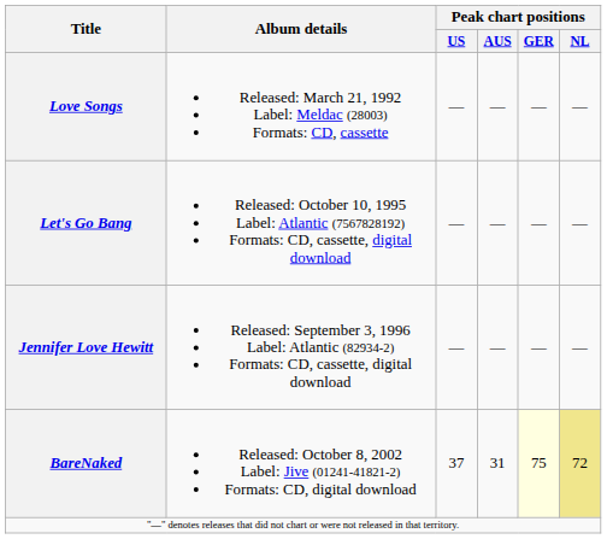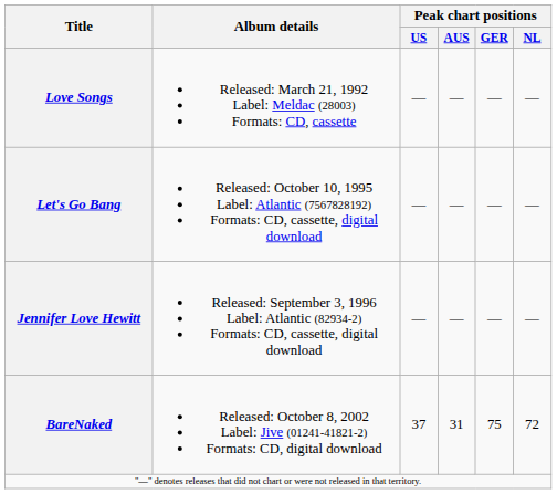BareNaked | Peak chart positions / GER: lightyellow background -> no background
BareNaked | Peak chart positions / NL: khaki background -> no background
